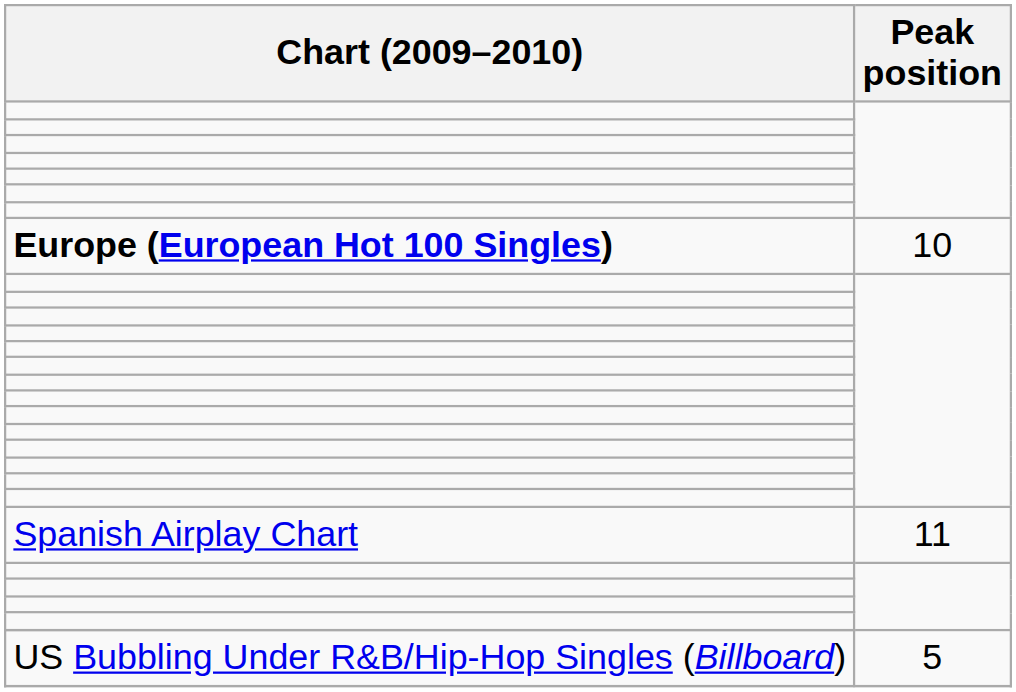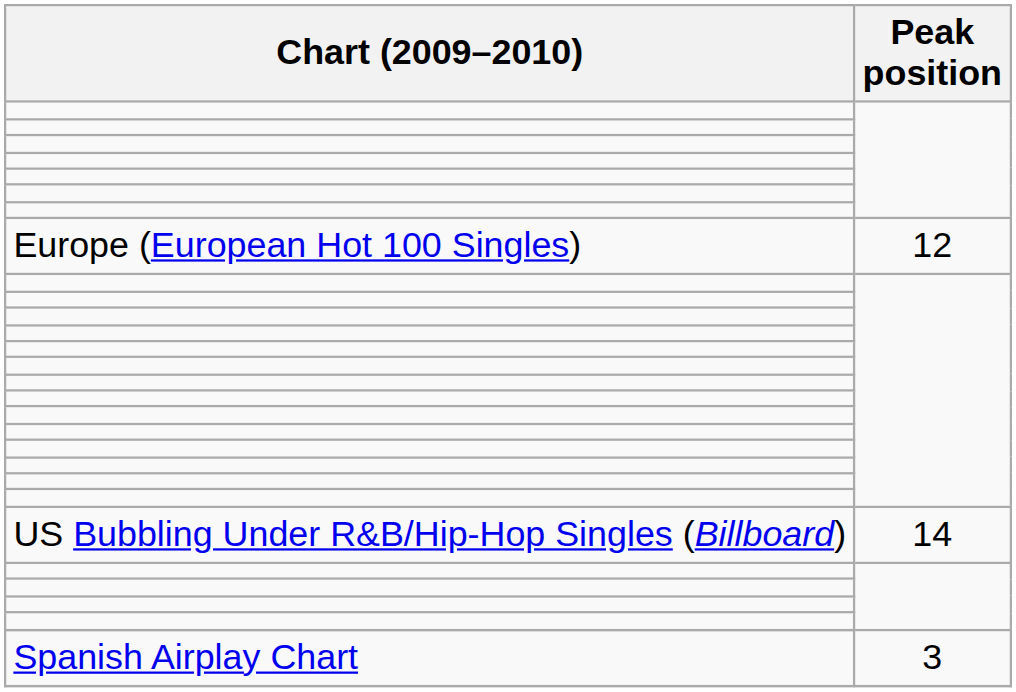row 9 | Chart (2009–2010): bold -> normal
row 9 | Peak position: 10 -> 12
row 24 | Chart (2009–2010): Spanish Airplay Chart -> US Bubbling Under R&B/Hip-Hop Singles (Billboard)
row 24 | Peak position: 11 -> 14
row 29 | Chart (2009–2010): US Bubbling Under R&B/Hip-Hop Singles (Billboard) -> Spanish Airplay Chart
row 29 | Peak position: 5 -> 3
